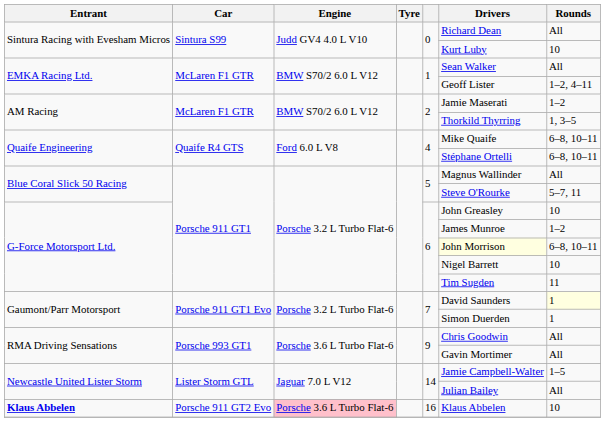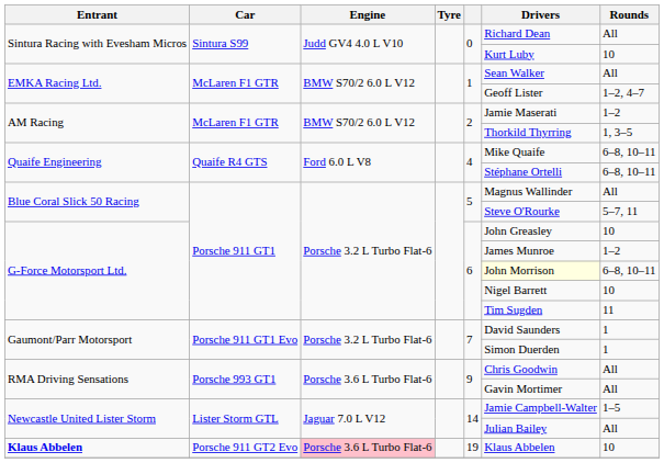row 5 | Rounds: 1–2, 4–11 -> 1–2, 4–7
row 17 | Rounds: lightyellow background -> no background
row 23 | column 5: 16 -> 19
